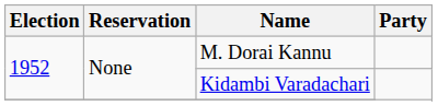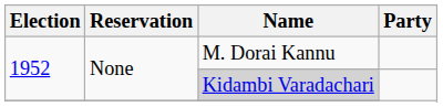Kidambi Varadachari | Name: no background -> lightgrey background
